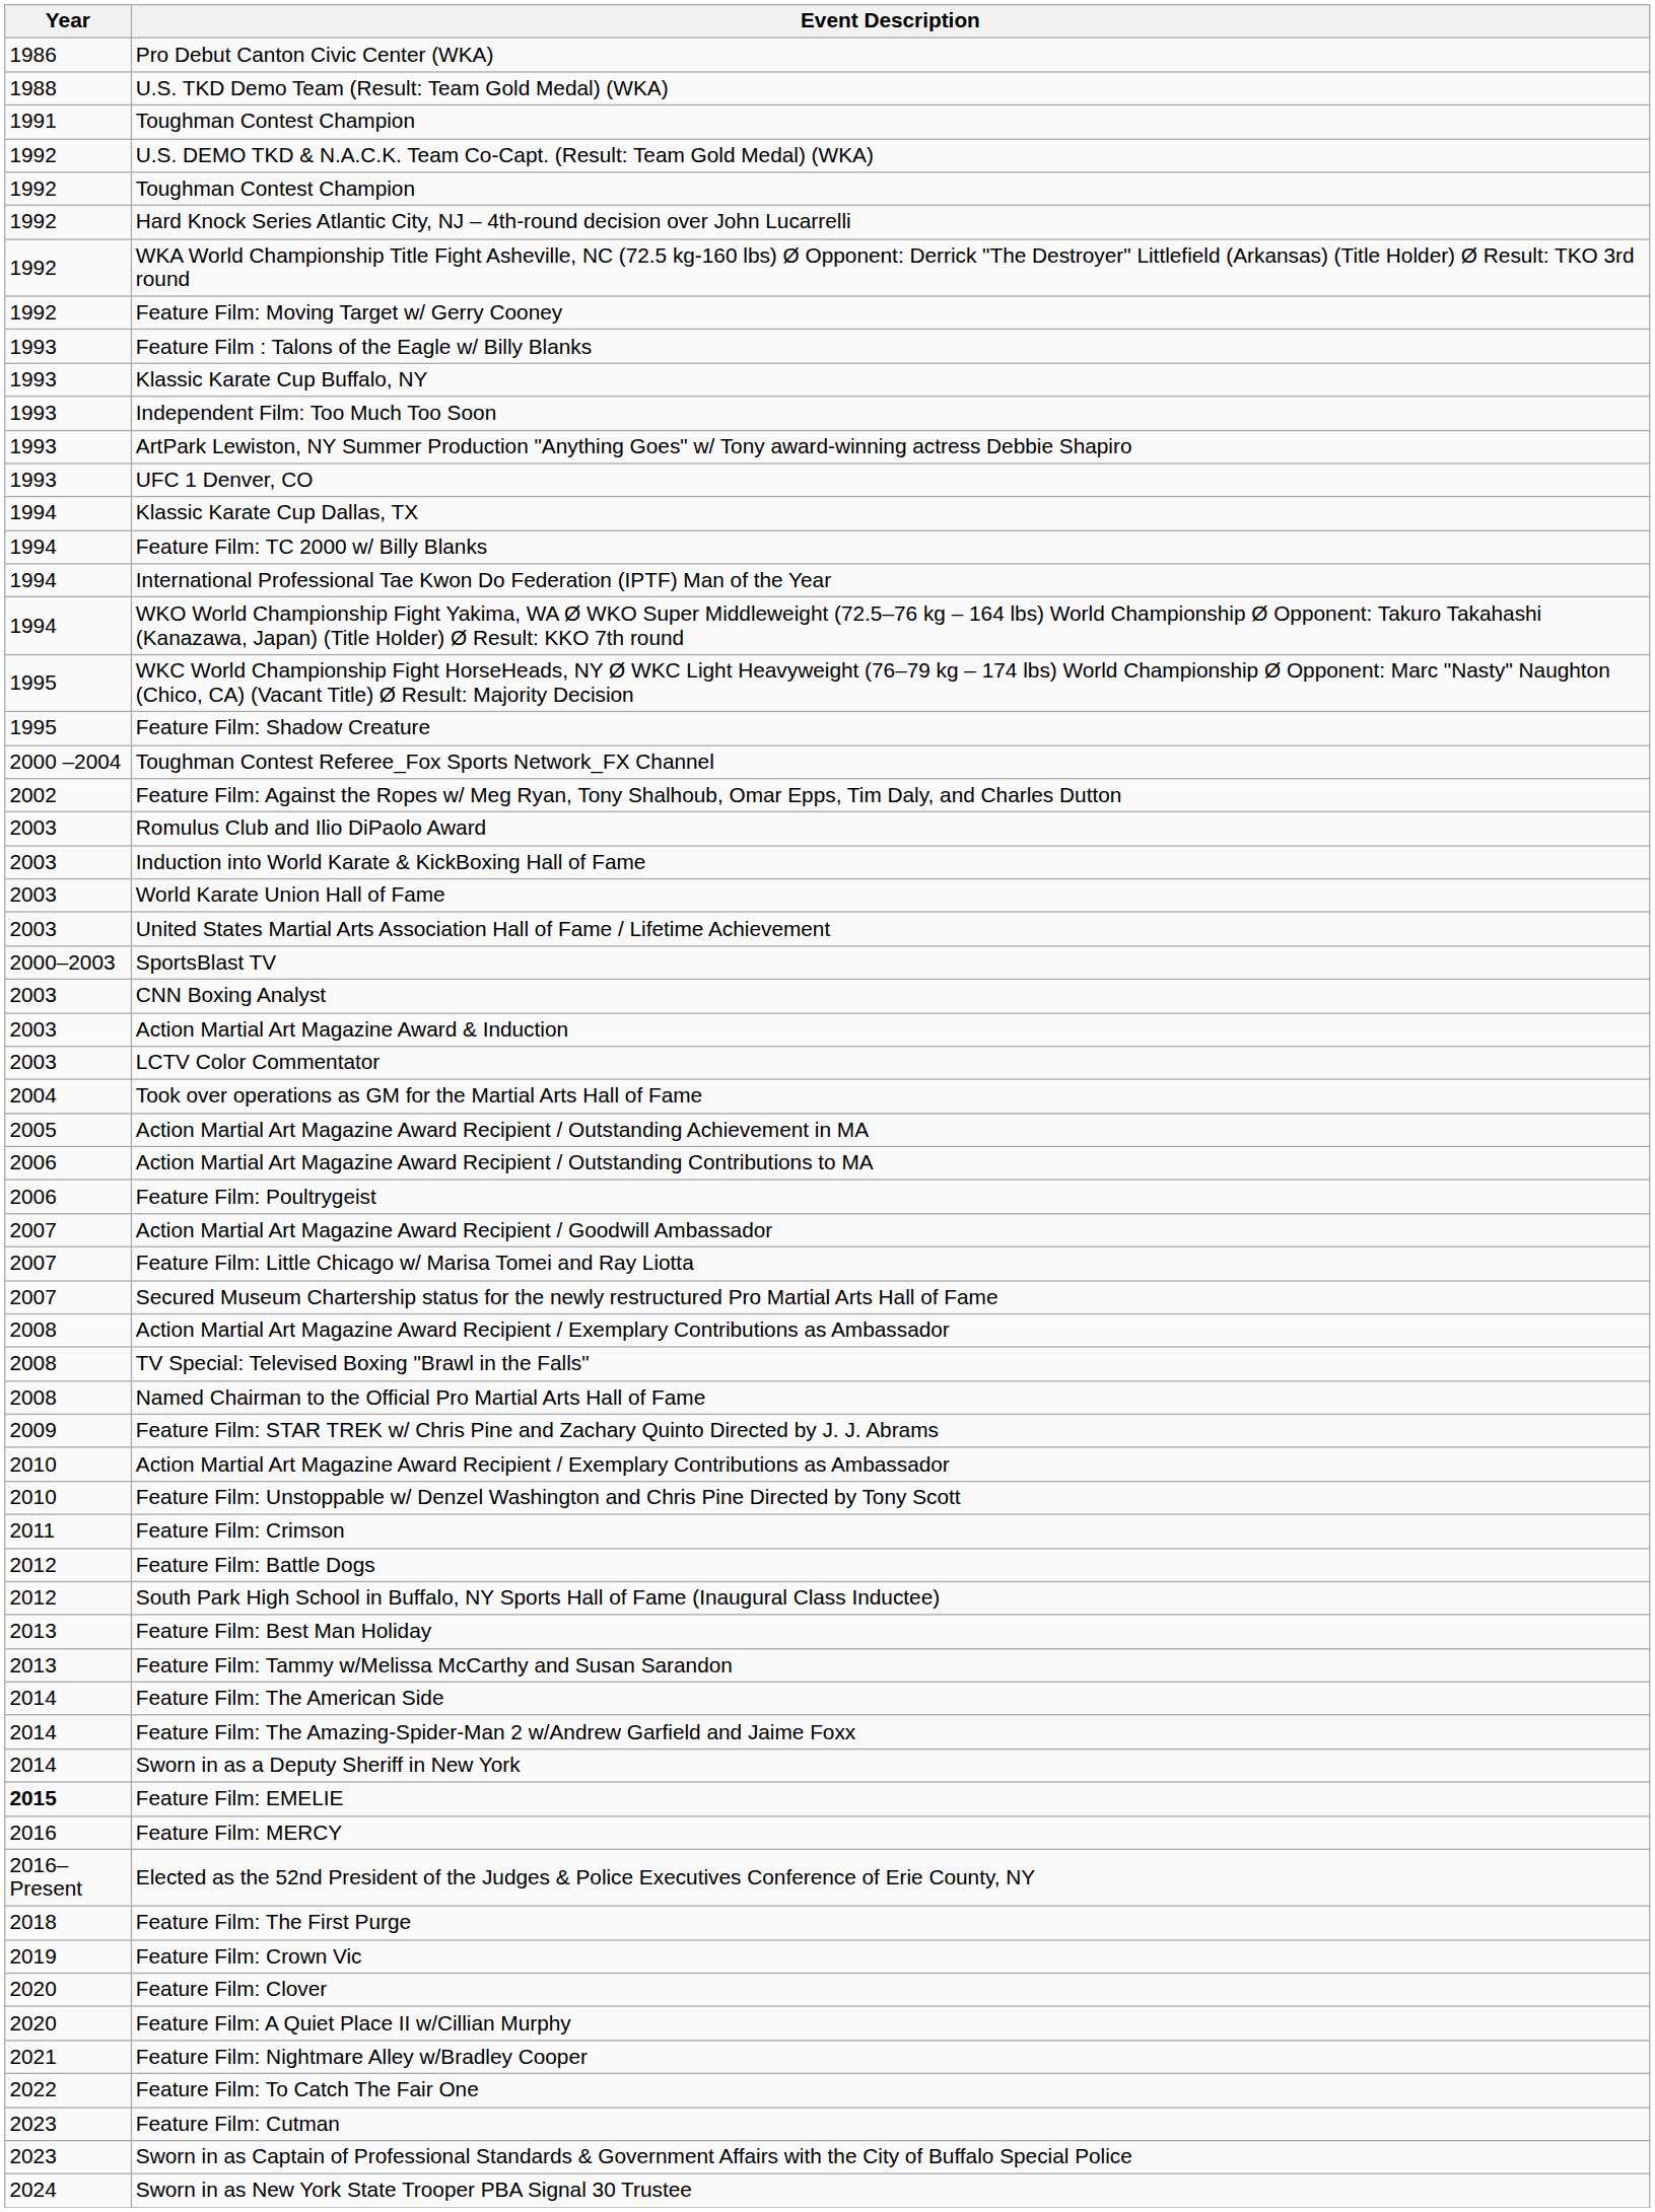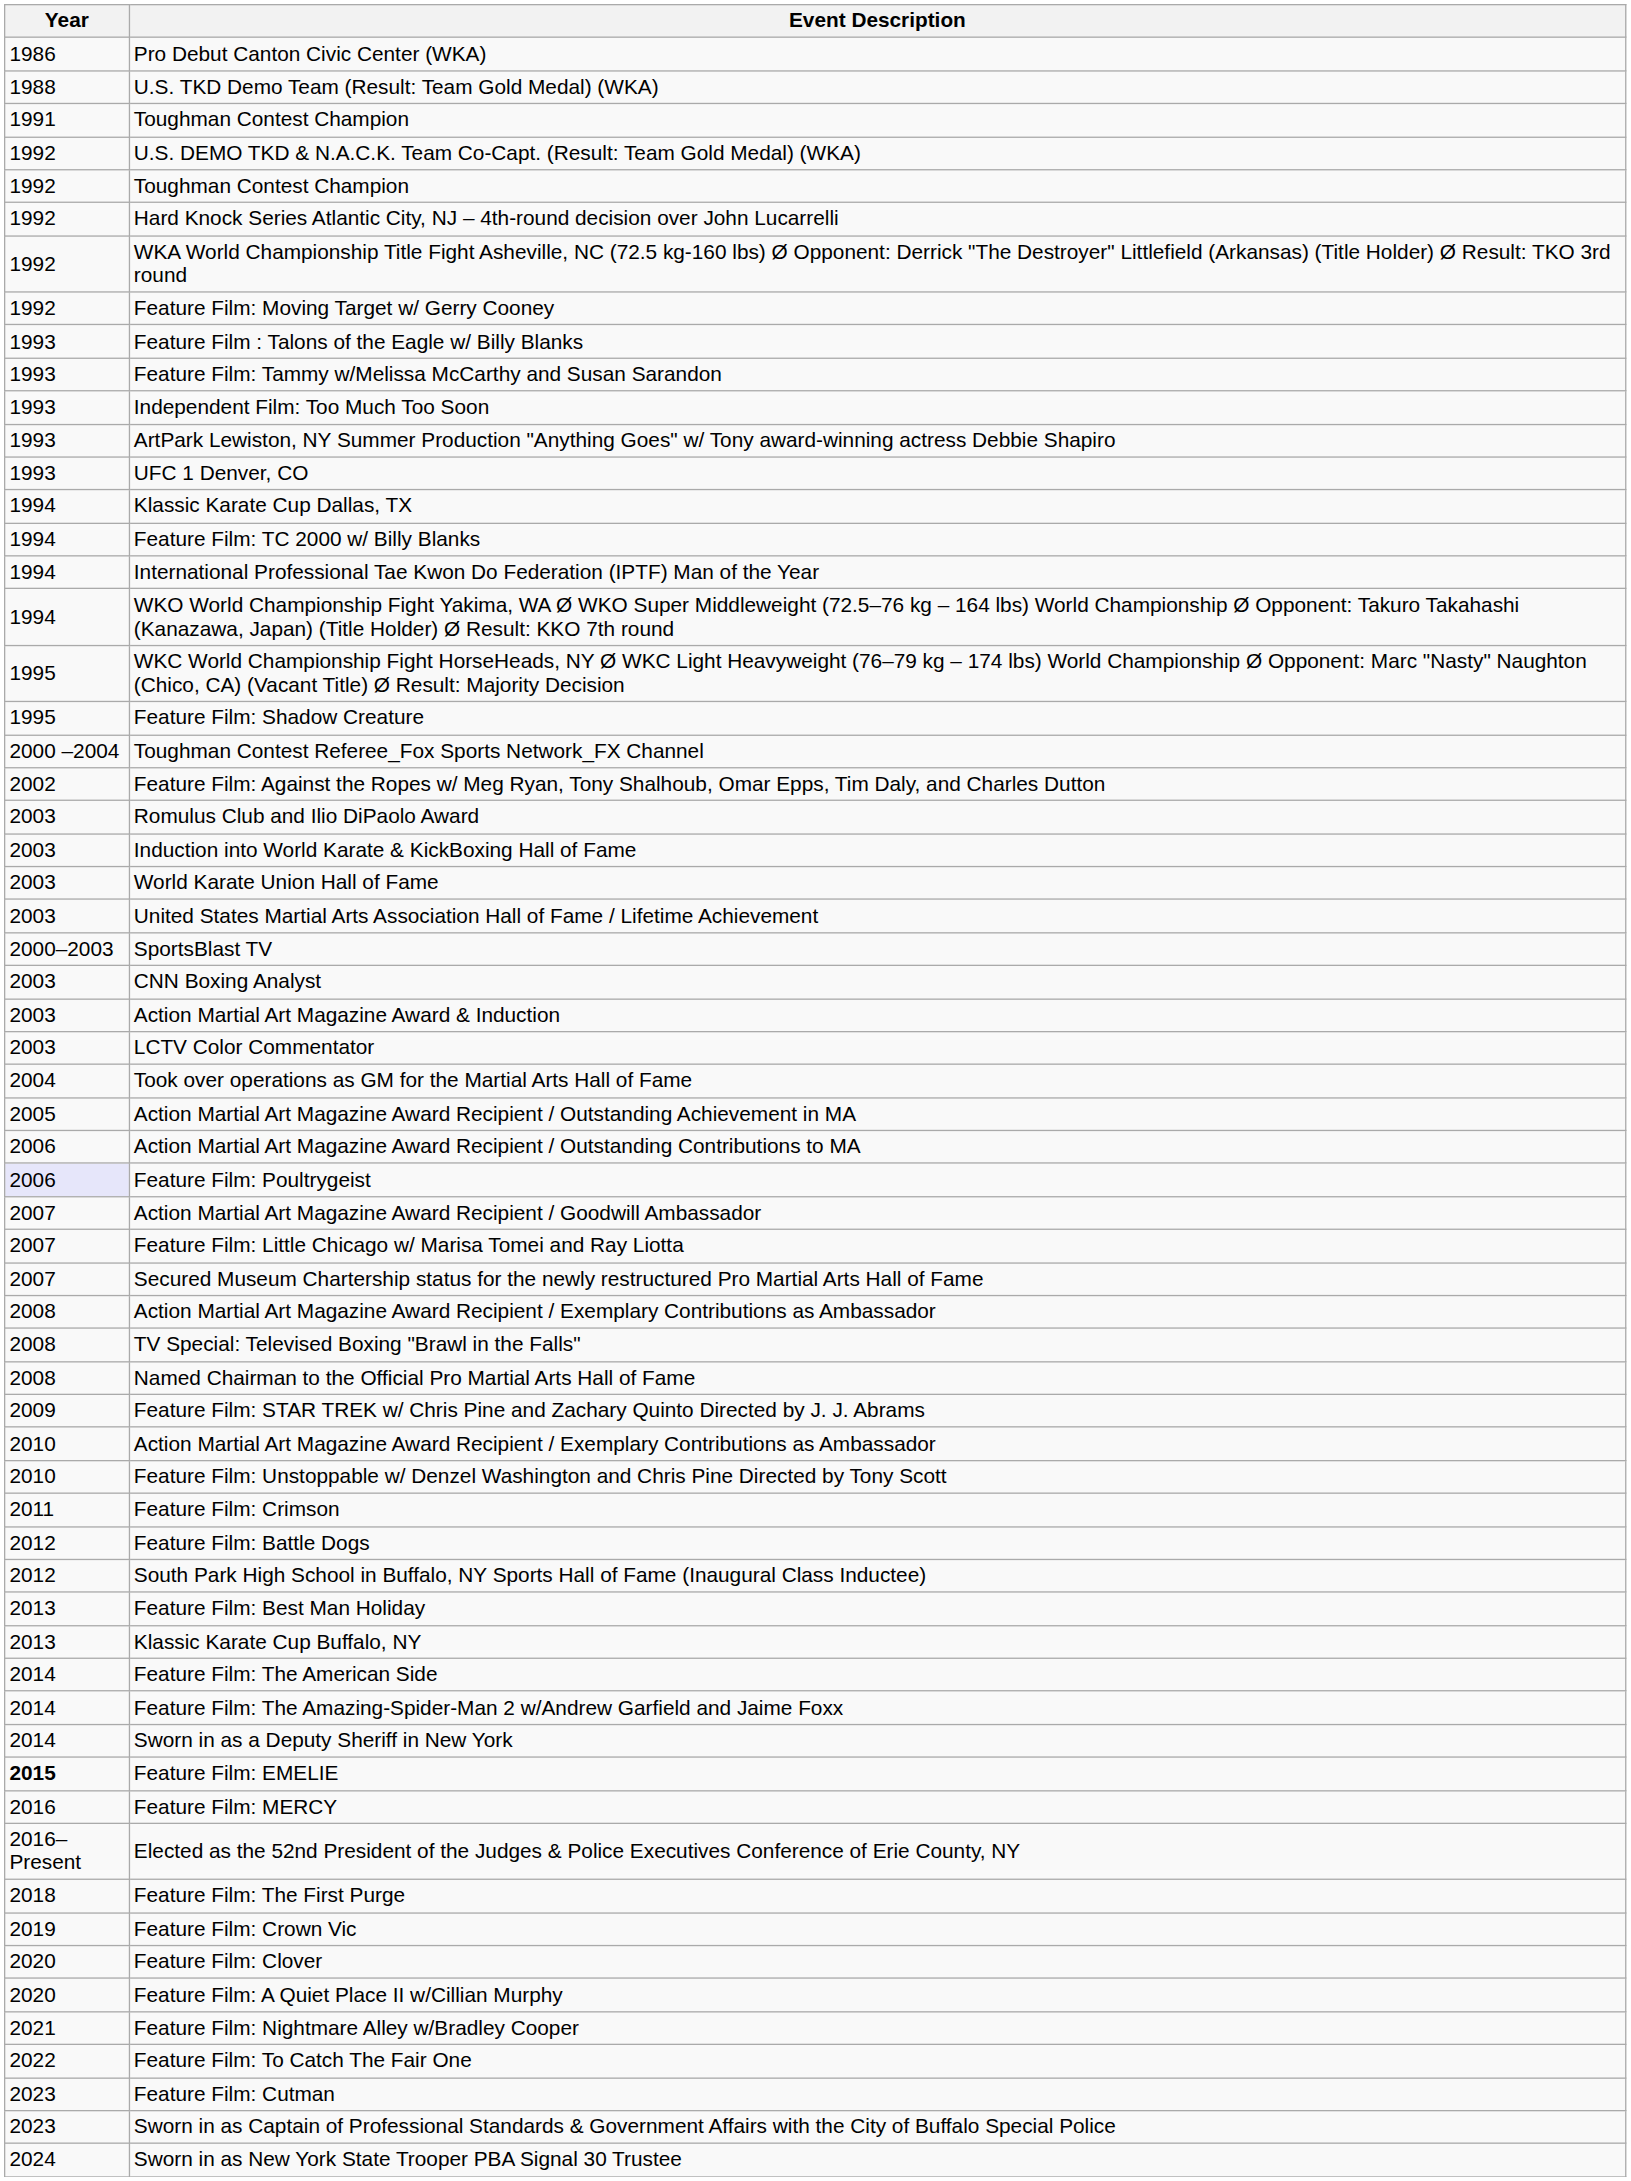row 11 | Event Description: Klassic Karate Cup Buffalo, NY -> Feature Film: Tammy w/Melissa McCarthy and Susan Sarandon
row 34 | Year: no background -> lavender background
row 48 | Event Description: Feature Film: Tammy w/Melissa McCarthy and Susan Sarandon -> Klassic Karate Cup Buffalo, NY
